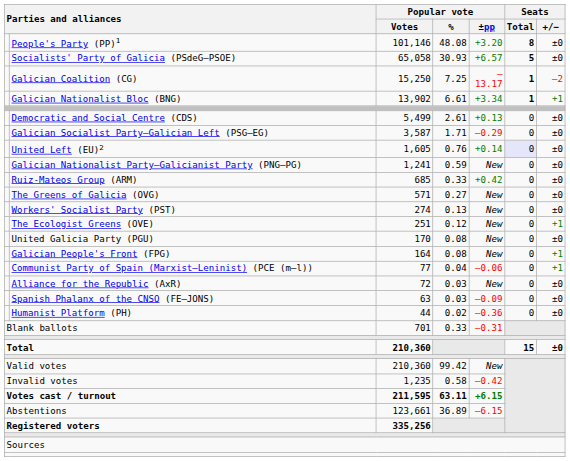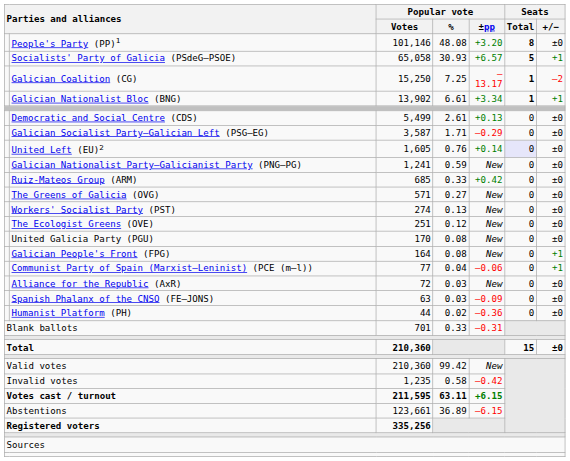Socialists' Party of Galicia (PSdeG–PSOE) | Seats / +/−: ±0 -> +1
The Ecologist Greens (OVE) | Seats / +/−: +1 -> ±0
